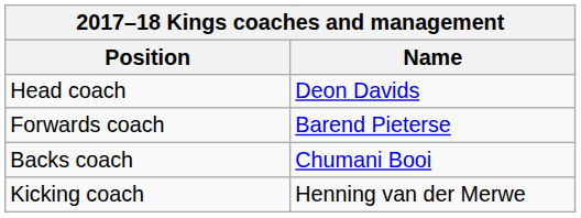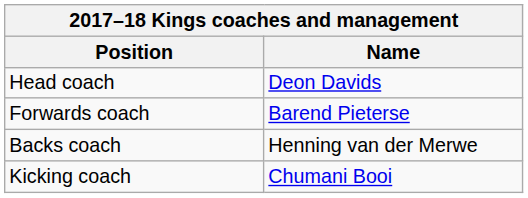Backs coach | Name: Chumani Booi -> Henning van der Merwe
Kicking coach | Name: Henning van der Merwe -> Chumani Booi
